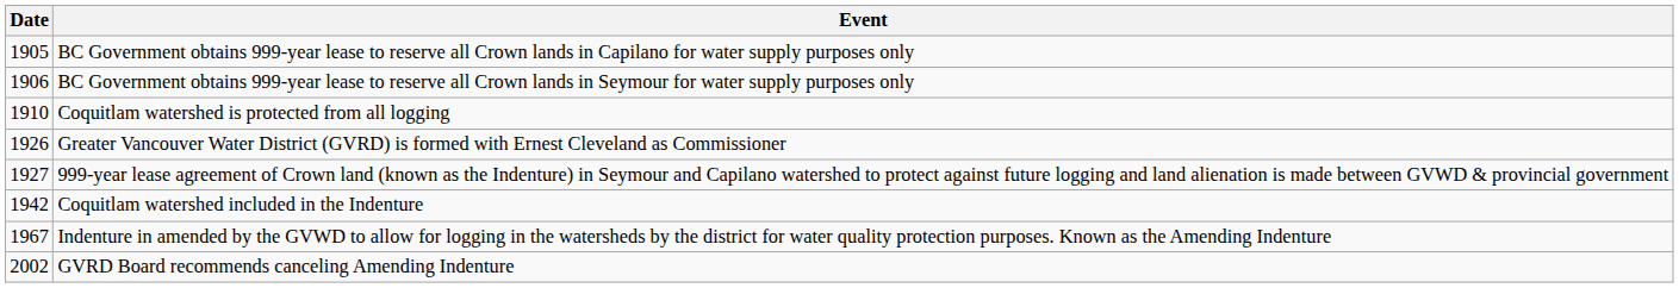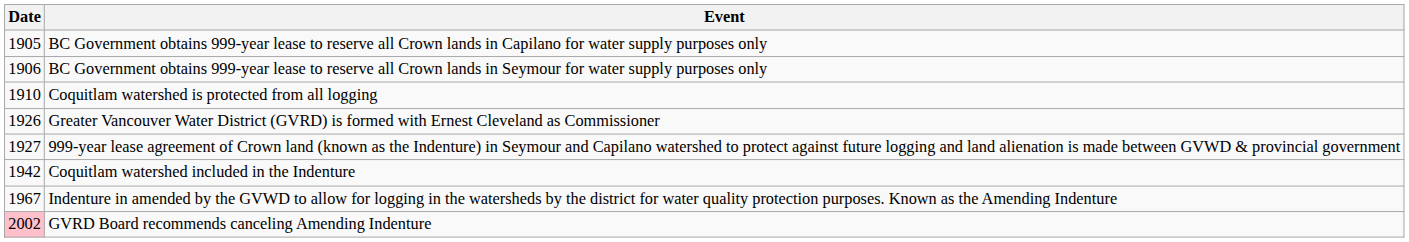GVRD Board recommends canceling Amending Indenture | Date: no background -> pink background
